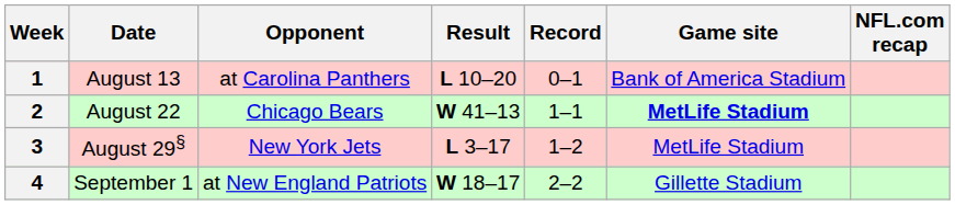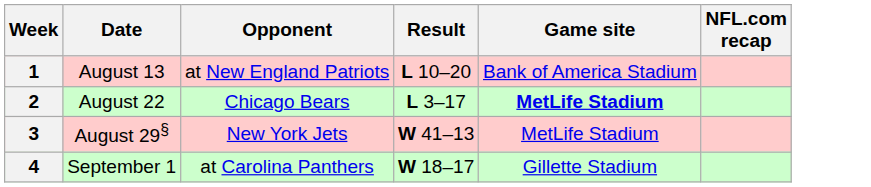- column: Record | 0–1 | 1–1 | 1–2 | 2–2
1 | Opponent: at Carolina Panthers -> at New England Patriots
2 | Result: W 41–13 -> L 3–17
3 | Result: L 3–17 -> W 41–13
4 | Opponent: at New England Patriots -> at Carolina Panthers
